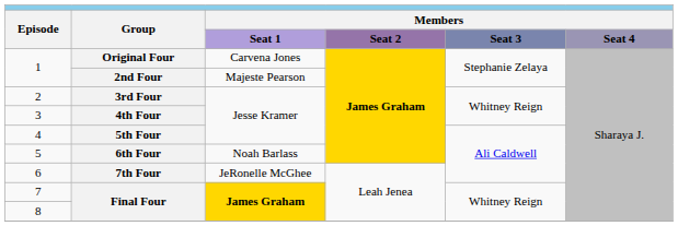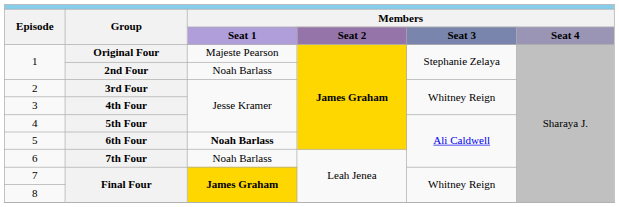Original Four | column 3: Carvena Jones -> Majeste Pearson
2nd Four | column 3: Majeste Pearson -> Noah Barlass
6th Four | column 3: normal -> bold
7th Four | column 3: JeRonelle McGhee -> Noah Barlass
